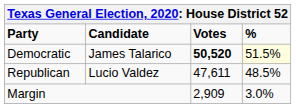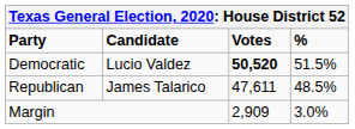Democratic | Candidate: James Talarico -> Lucio Valdez
Democratic | %: lightyellow background -> no background
Republican | Candidate: Lucio Valdez -> James Talarico
